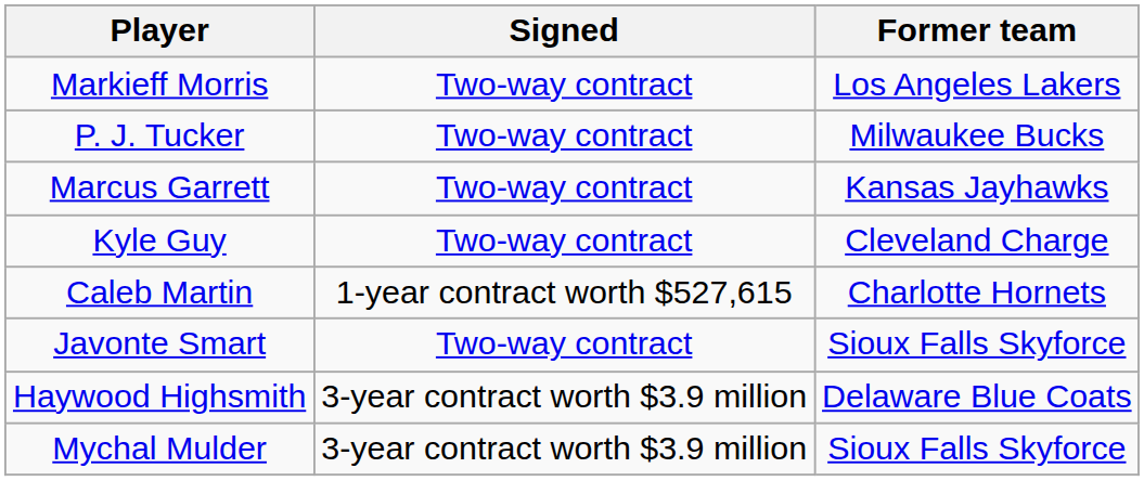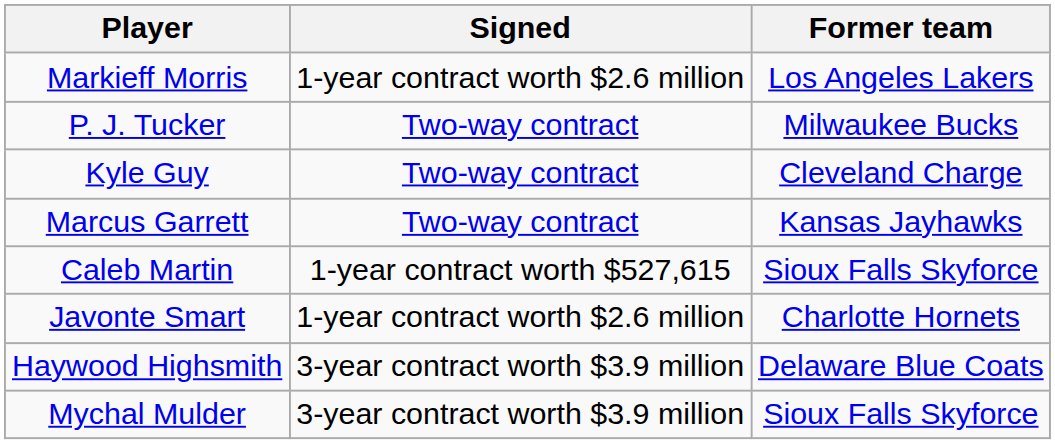Markieff Morris | Signed: Two-way contract -> 1-year contract worth $2.6 million
rows swapped: Marcus Garrett <-> Kyle Guy
Caleb Martin | Former team: Charlotte Hornets -> Sioux Falls Skyforce
Javonte Smart | Signed: Two-way contract -> 1-year contract worth $2.6 million
Javonte Smart | Former team: Sioux Falls Skyforce -> Charlotte Hornets
